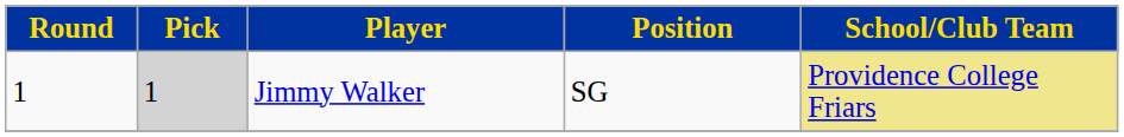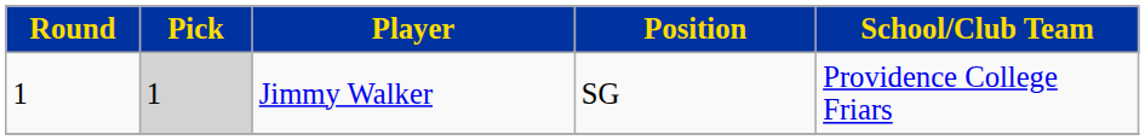Jimmy Walker | School/Club Team: khaki background -> no background
